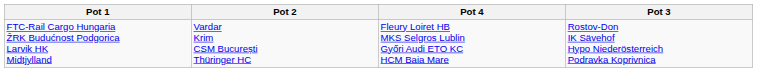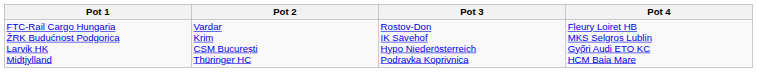columns swapped: Pot 3 <-> Pot 4
